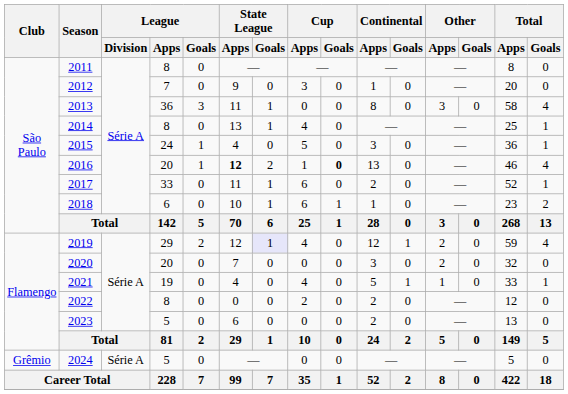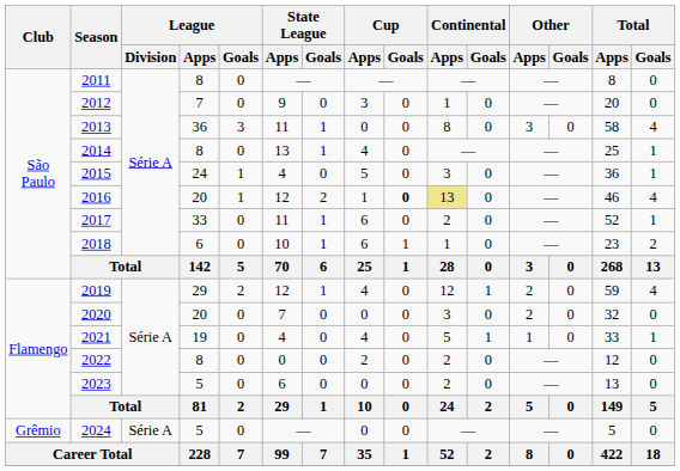2016 | State League / Apps: bold -> normal
2016 | Continental / Apps: no background -> khaki background
2019 | State League / Goals: lavender background -> no background
